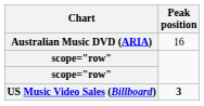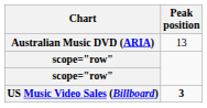Australian Music DVD (ARIA) | Peak position: 16 -> 13
